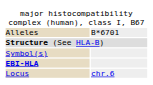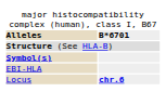Alleles | column 1: normal -> bold
Alleles | column 2: normal -> bold
Symbol(s) | column 1: normal -> bold
EBI-HLA | column 1: bold -> normal
Locus | column 2: normal -> bold
